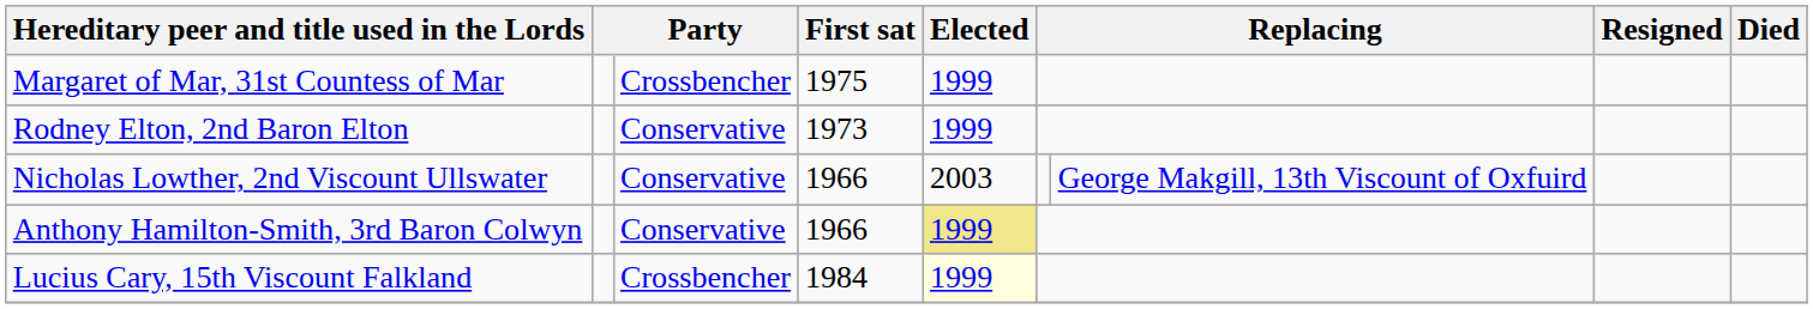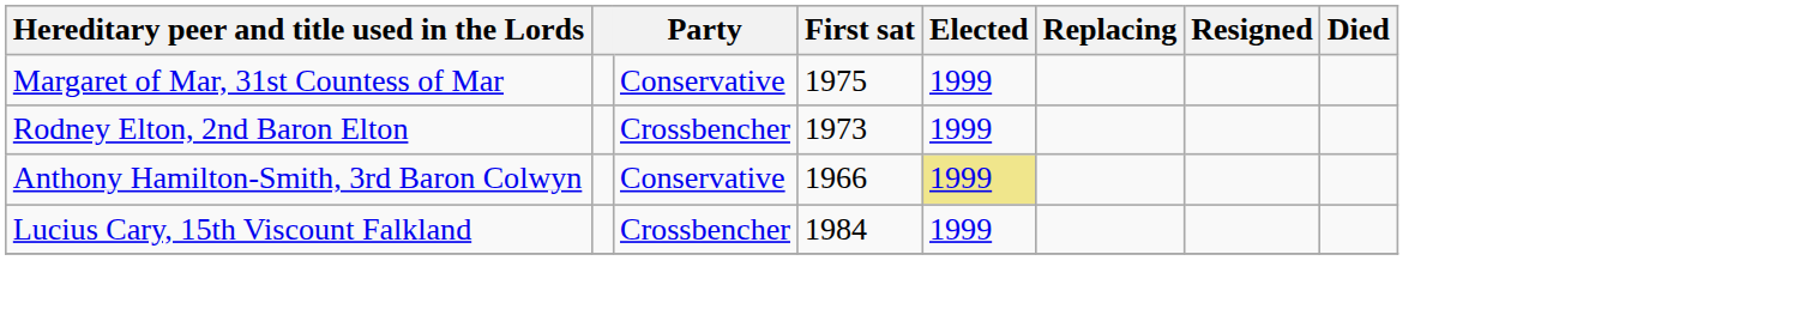Margaret of Mar, 31st Countess of Mar | Party: Crossbencher -> Conservative
Rodney Elton, 2nd Baron Elton | Party: Conservative -> Crossbencher
- row: Nicholas Lowther, 2nd Viscount Ullswater | Conservative | 1966 | 2003 | George Makgill, 13th Viscount of Oxfuird
Lucius Cary, 15th Viscount Falkland | Elected: lightyellow background -> no background
